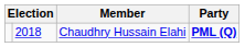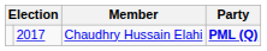Chaudhry Hussain Elahi | column 2: 2018 -> 2017
